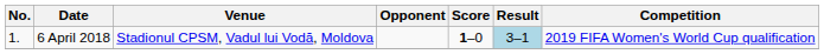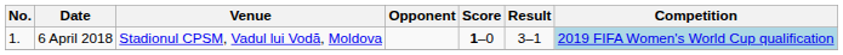6 April 2018 | Result: lightblue background -> no background
6 April 2018 | Competition: no background -> lightblue background
